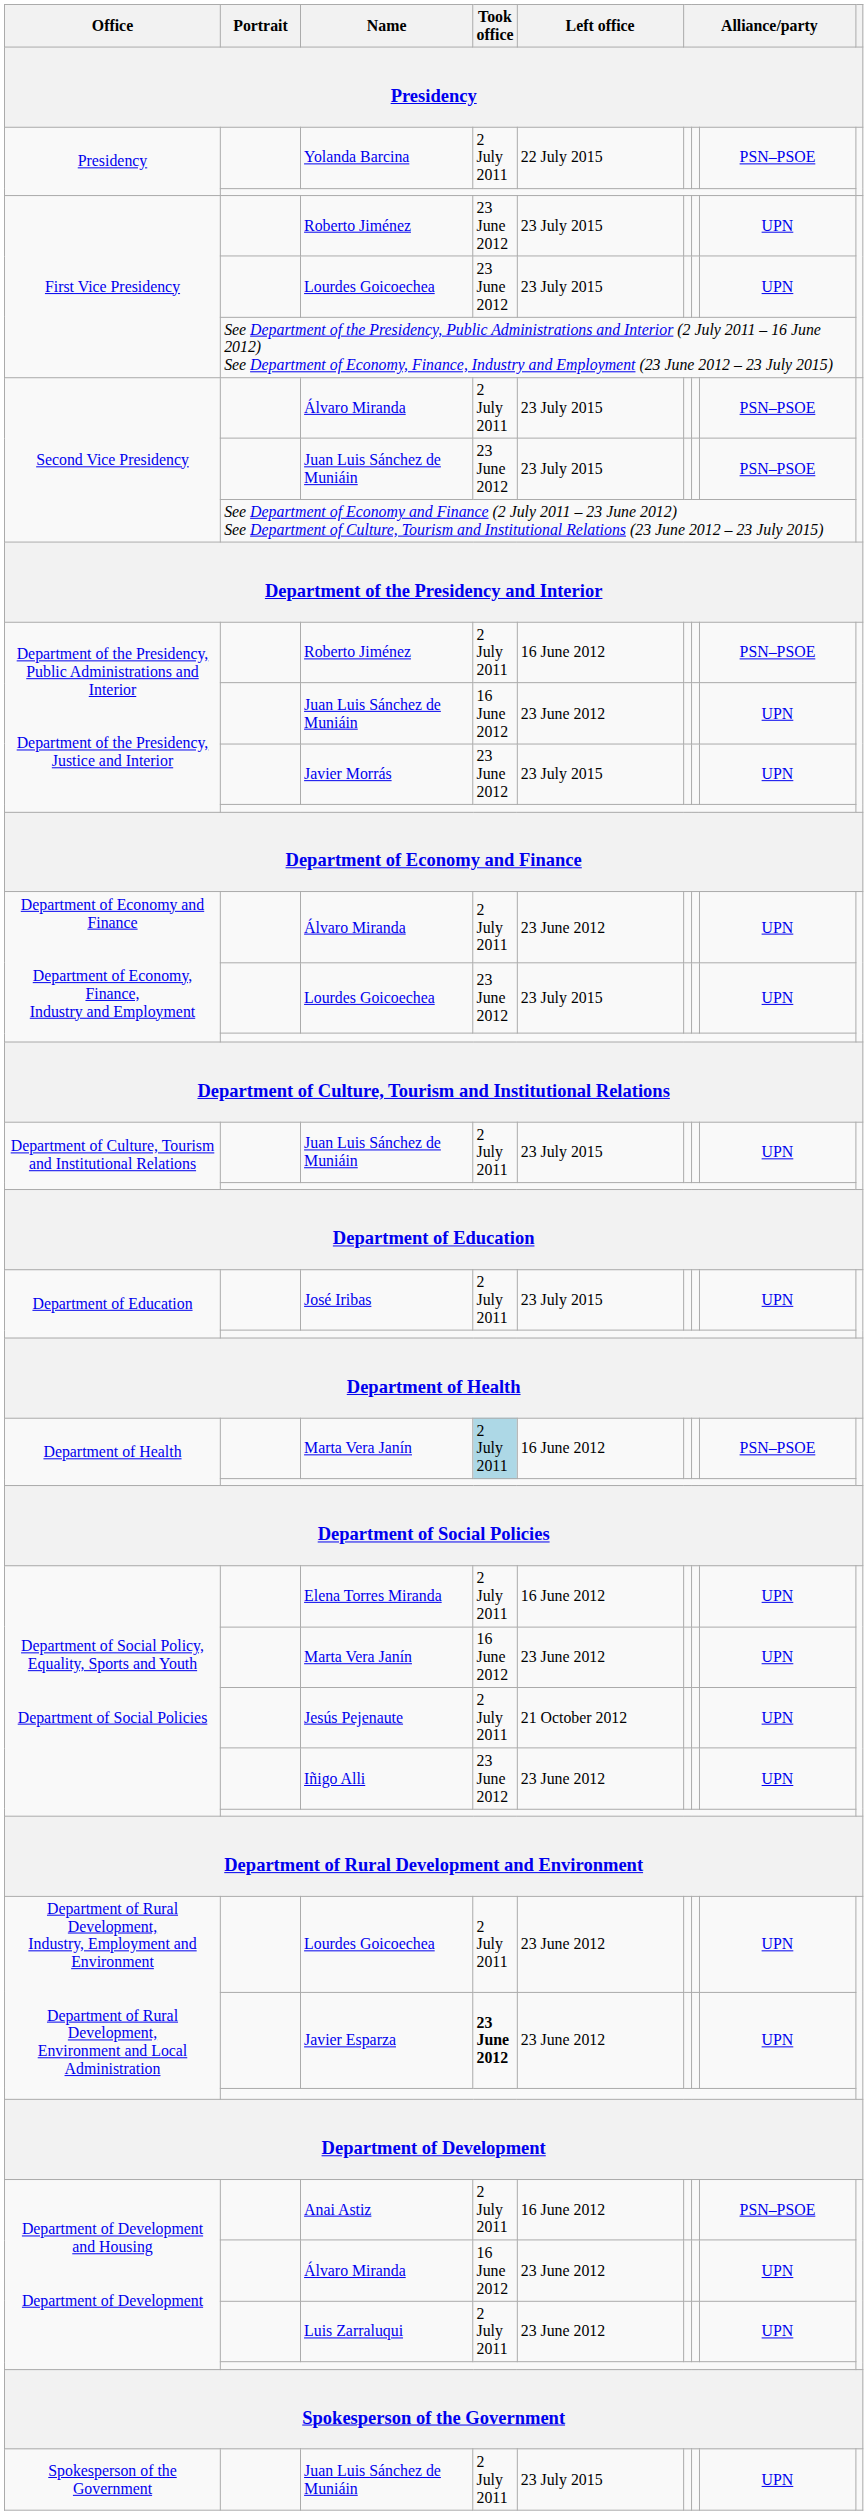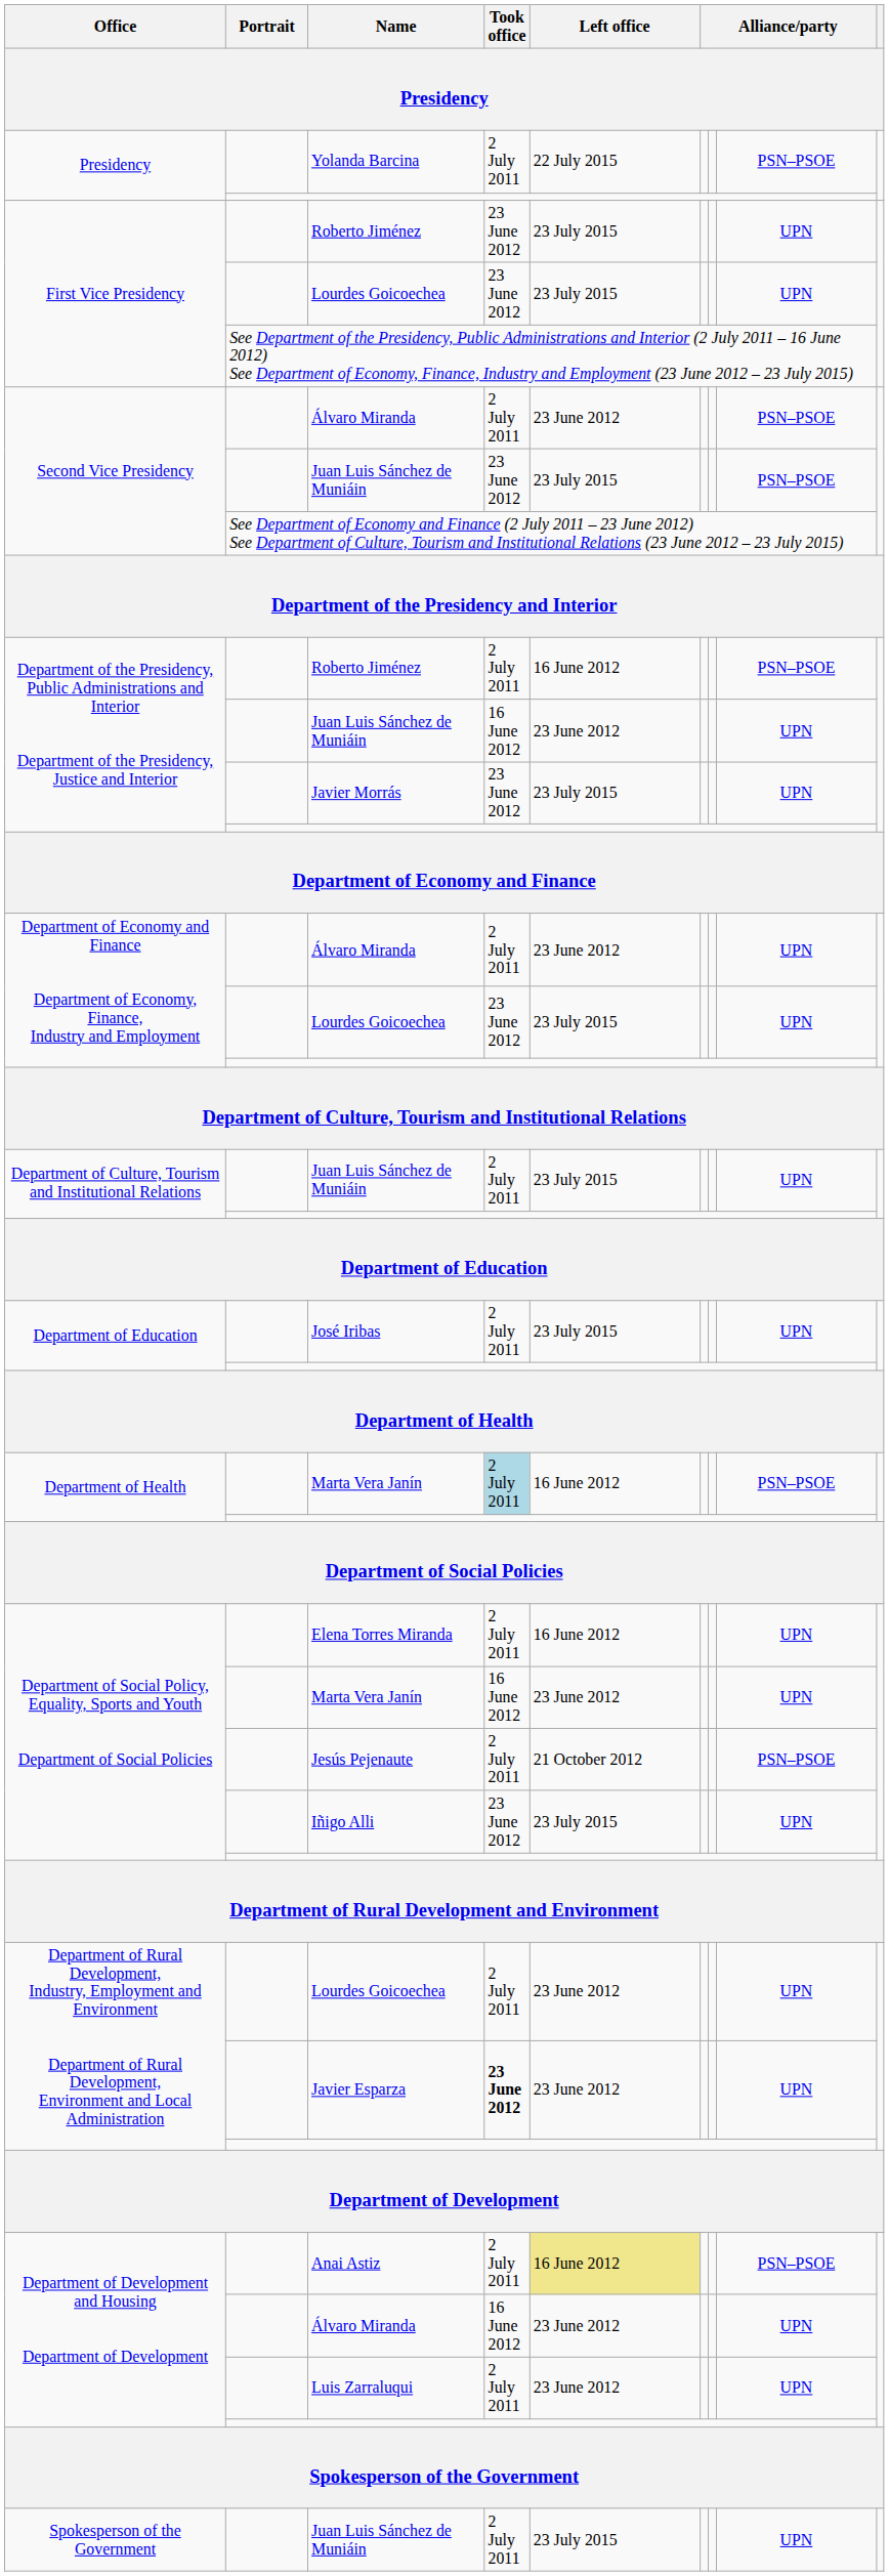Second Vice Presidency / Álvaro Miranda | Left office: 23 July 2015 -> 23 June 2012
Jesús Pejenaute | column 8: UPN -> PSN–PSOE
Iñigo Alli | Left office: 23 June 2012 -> 23 July 2015
Anai Astiz | Left office: no background -> khaki background
